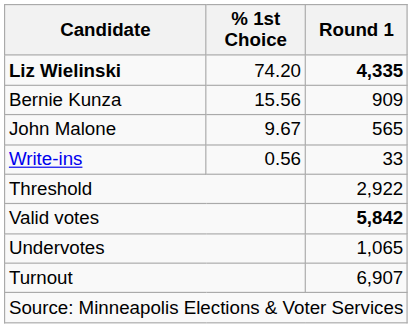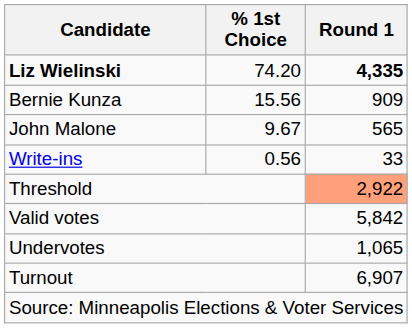Threshold | Round 1: no background -> lightsalmon background
Valid votes | Round 1: bold -> normal
